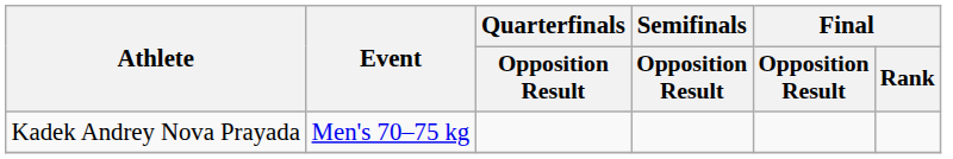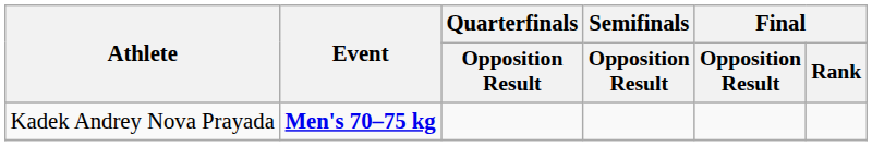Kadek Andrey Nova Prayada | Event: normal -> bold
